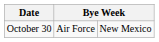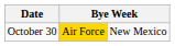October 30 | column 2: no background -> gold background
